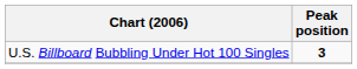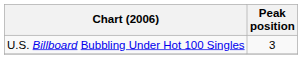U.S. Billboard Bubbling Under Hot 100 Singles | Peak position: bold -> normal
